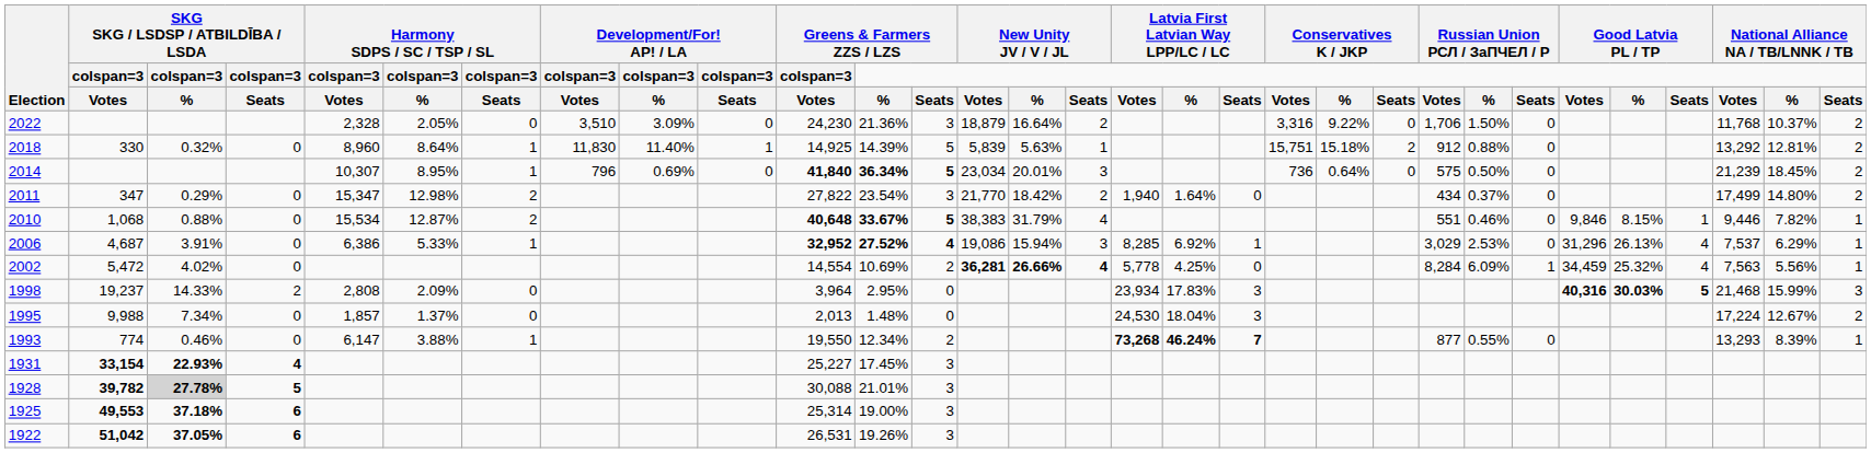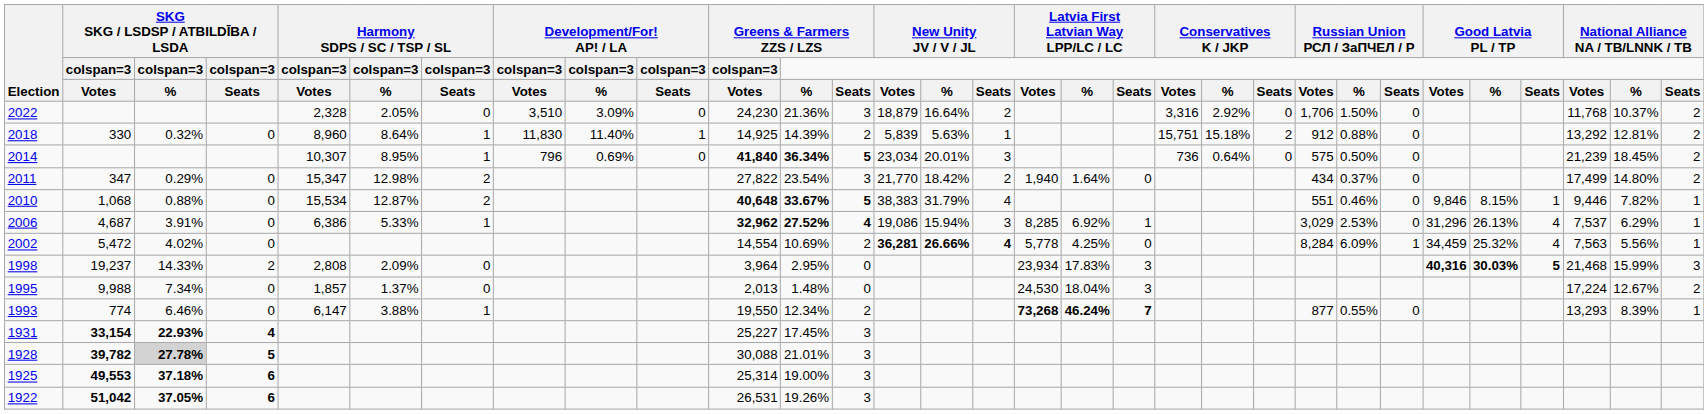2022 | Conservatives K / JKP / %: 9.22% -> 2.92%
2018 | Greens & Farmers ZZS / LZS / Seats: 5 -> 2
2006 | Greens & Farmers ZZS / LZS / colspan=3 / Votes: 32,952 -> 32,962
1993 | SKG SKG / LSDSP / ATBILDĪBA / LSDA / colspan=3 / %: 0.46% -> 6.46%
